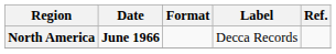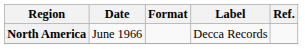North America | Date: bold -> normal
